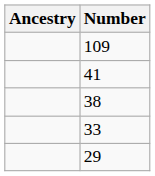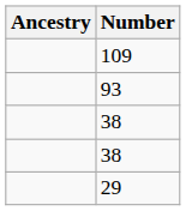row 3 | Number: 41 -> 93
row 5 | Number: 33 -> 38
